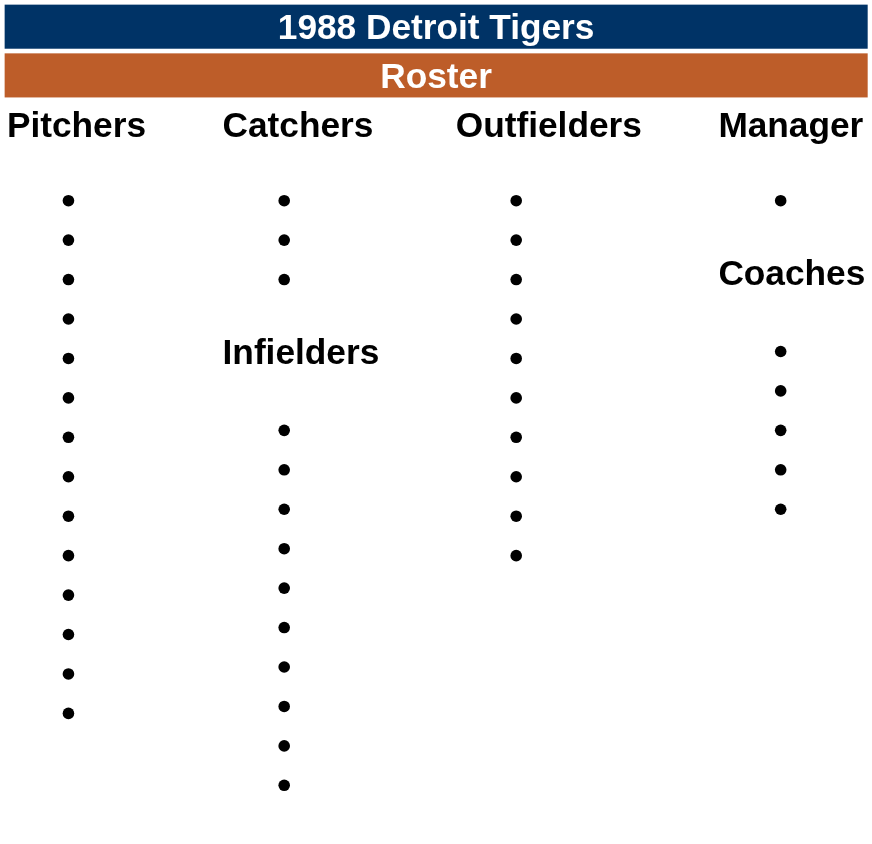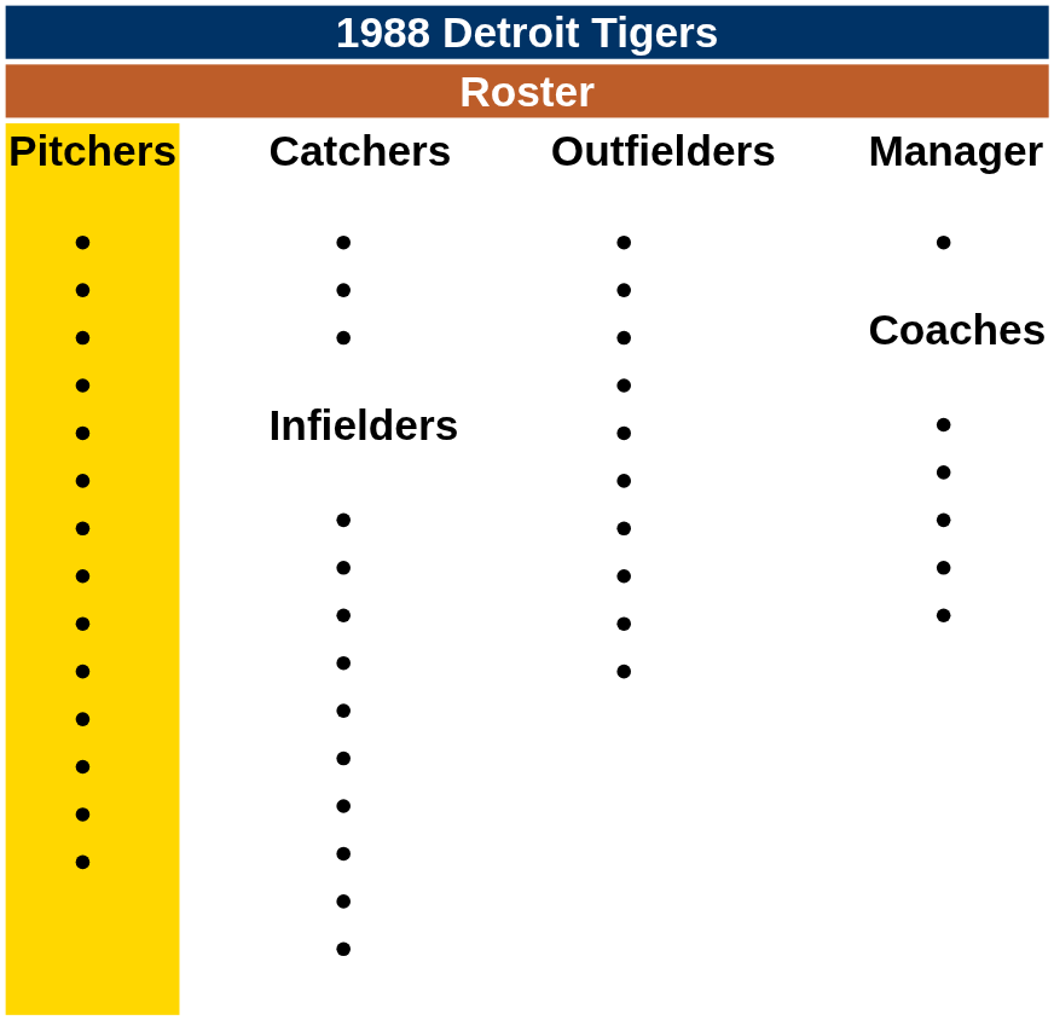Pitchers | column 1: no background -> gold background
